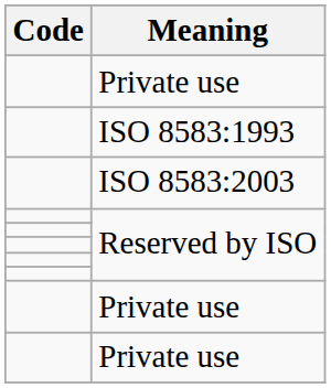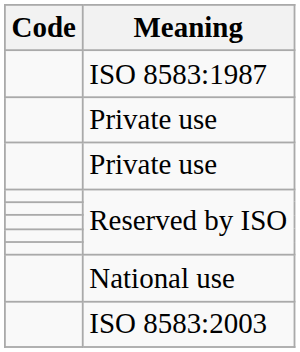row 2 | Meaning: Private use -> ISO 8583:1987
row 3 | Meaning: ISO 8583:1993 -> Private use
row 4 | Meaning: ISO 8583:2003 -> Private use
row 10 | Meaning: Private use -> National use
row 11 | Meaning: Private use -> ISO 8583:2003
